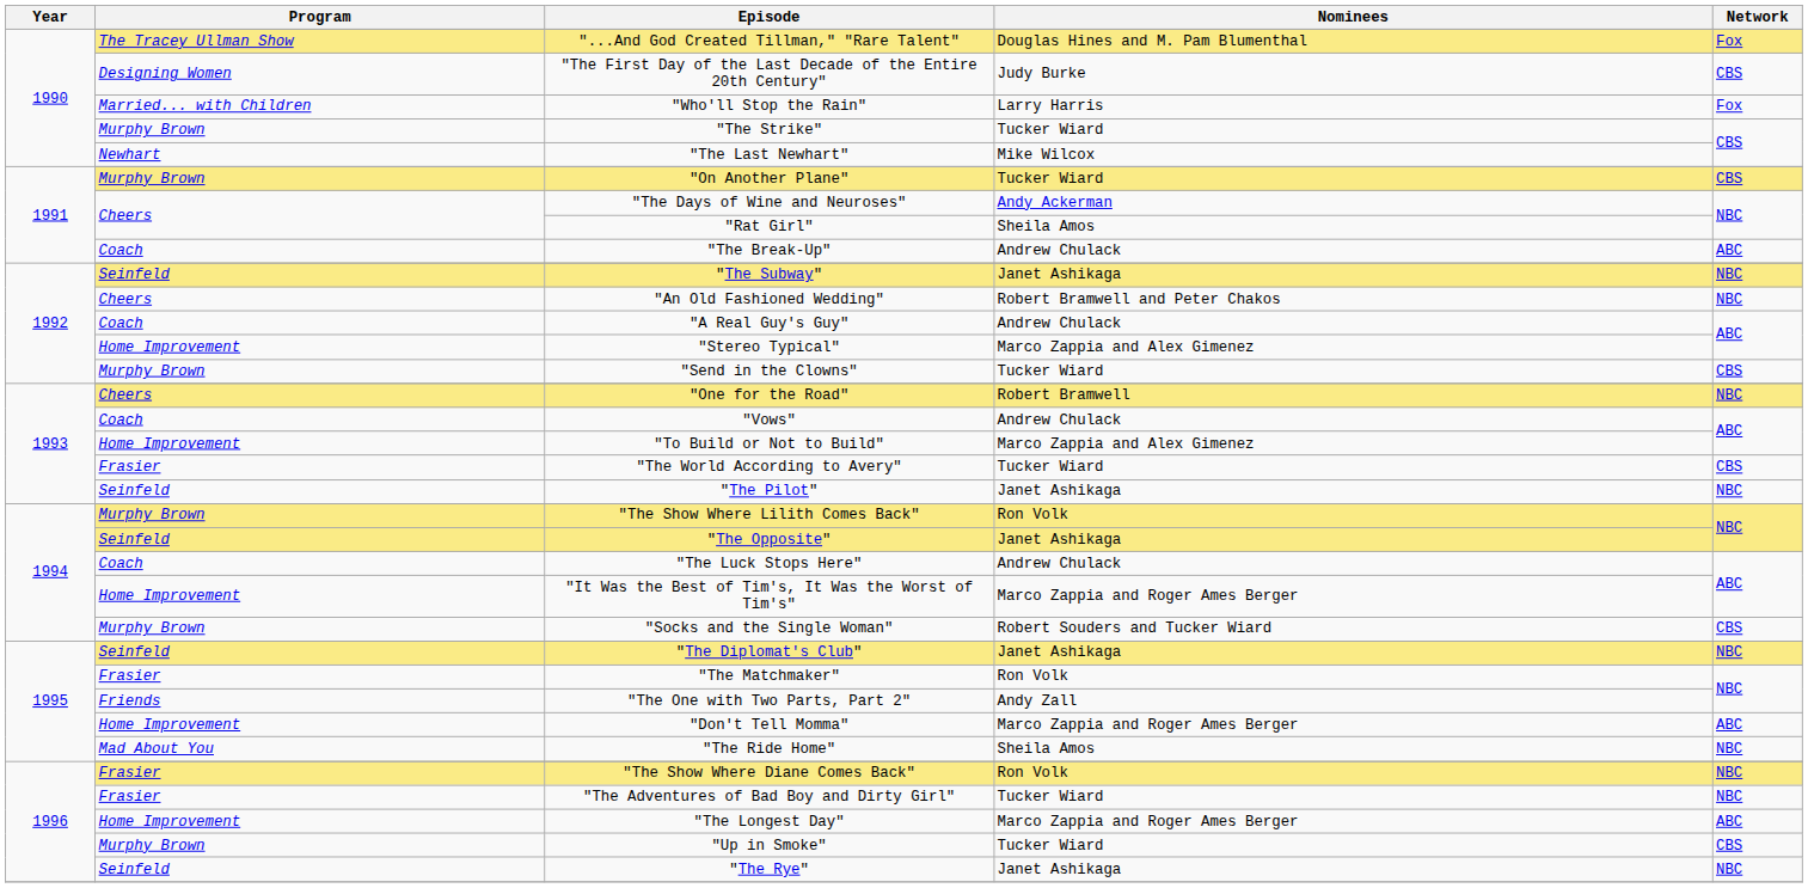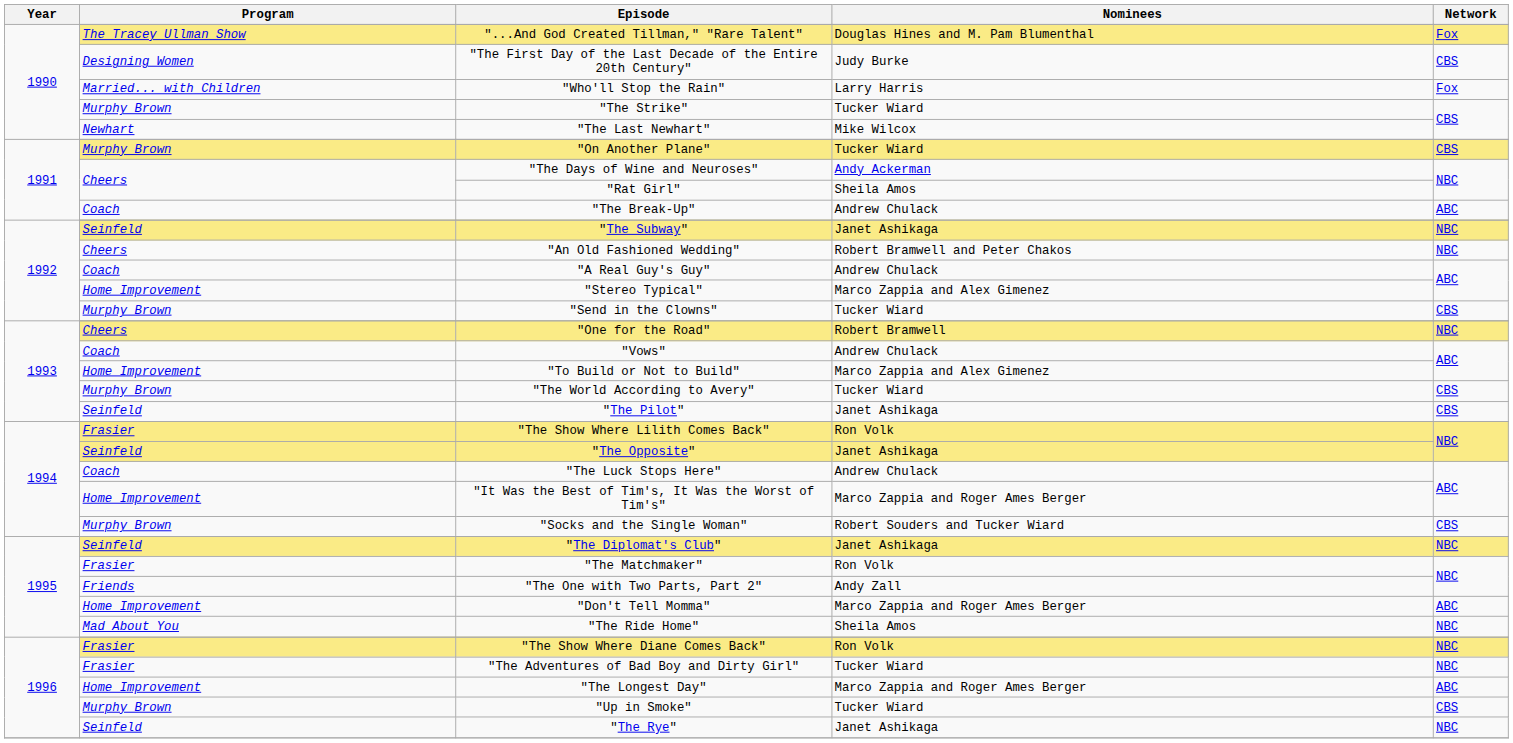"The World According to Avery" | Program: Frasier -> Murphy Brown
"The Pilot" | Network: NBC -> CBS
"The Show Where Lilith Comes Back" | Program: Murphy Brown -> Frasier
